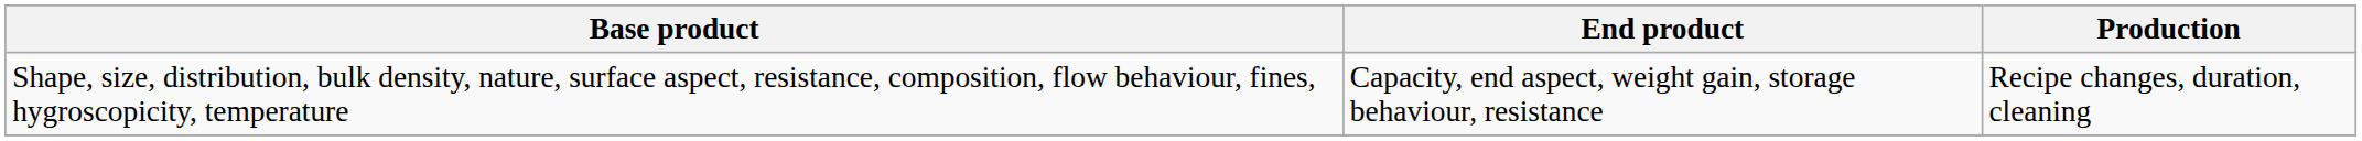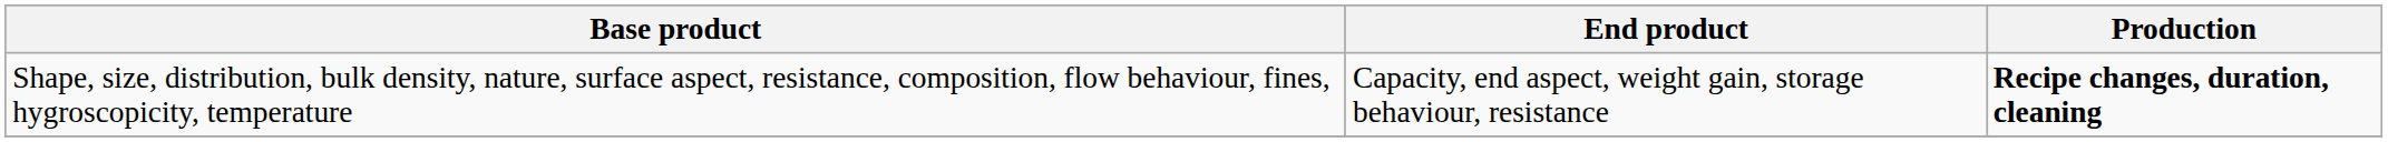row 2 | Production: normal -> bold
